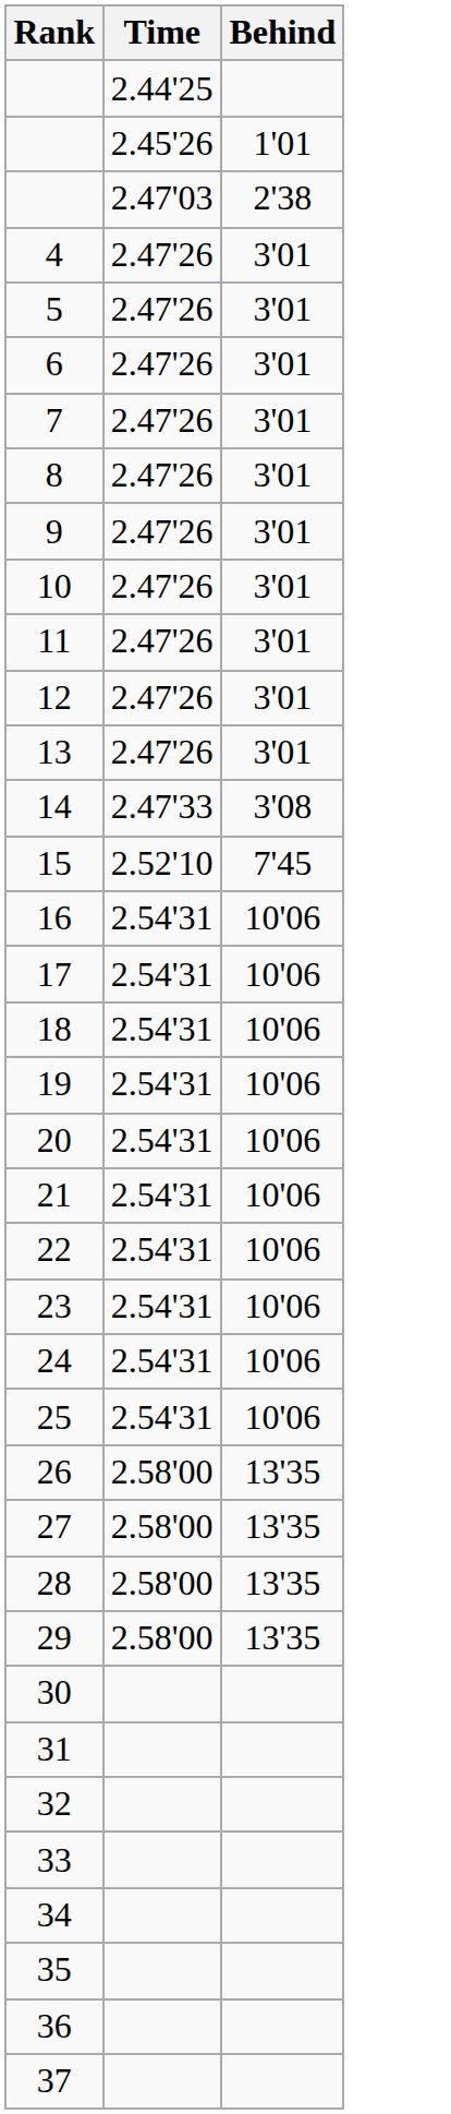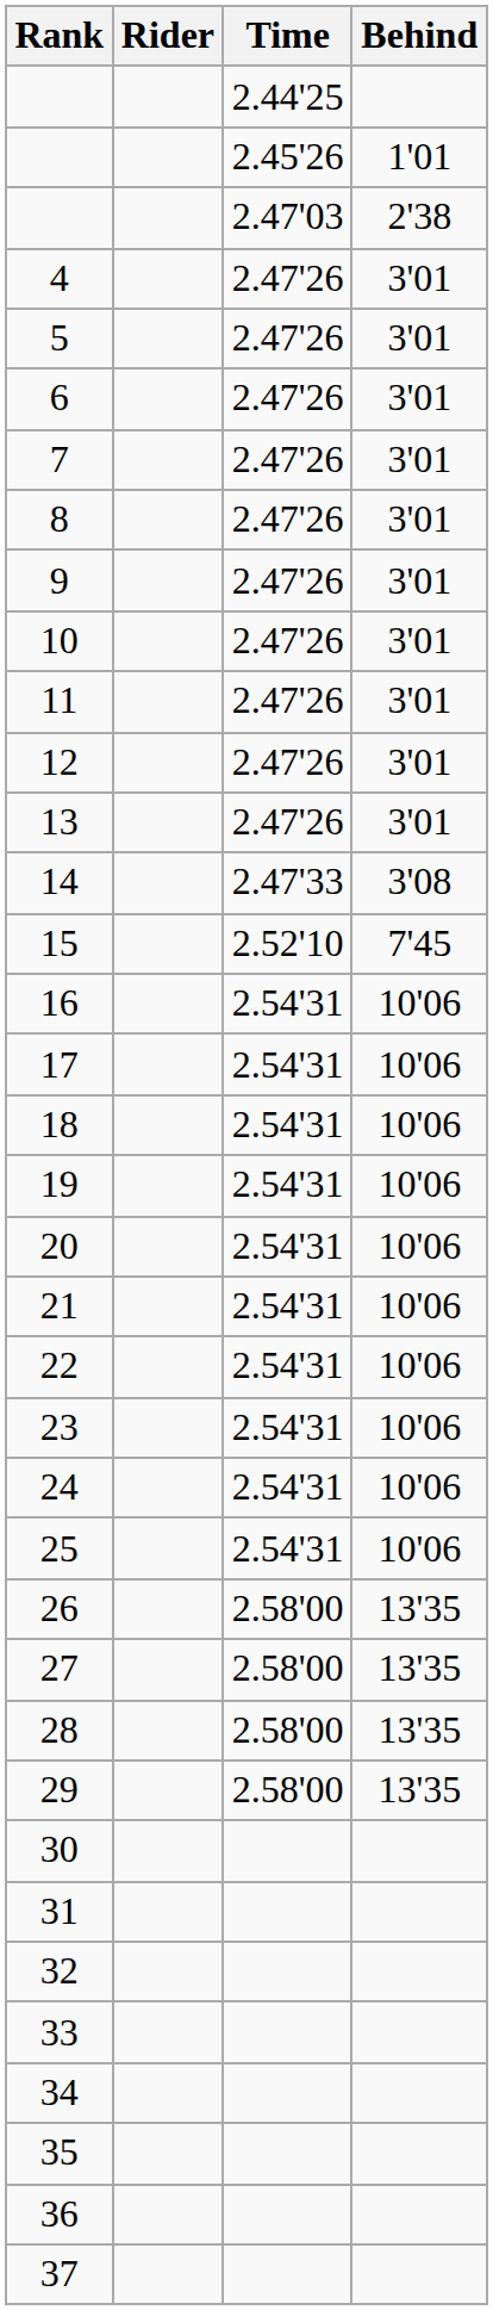+ column: Rider
